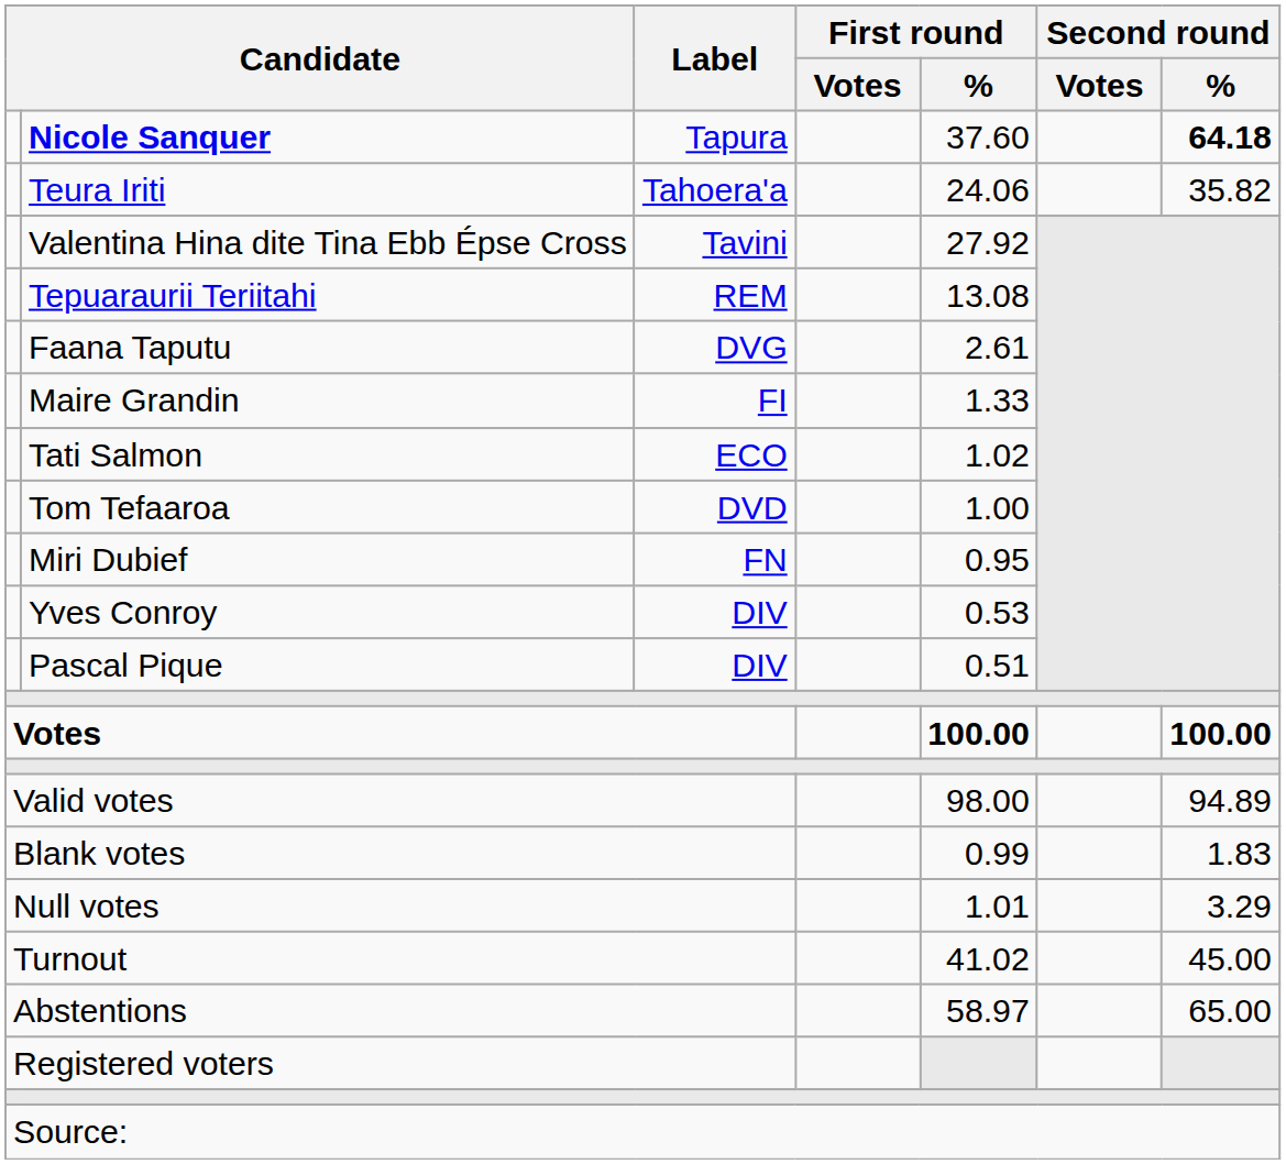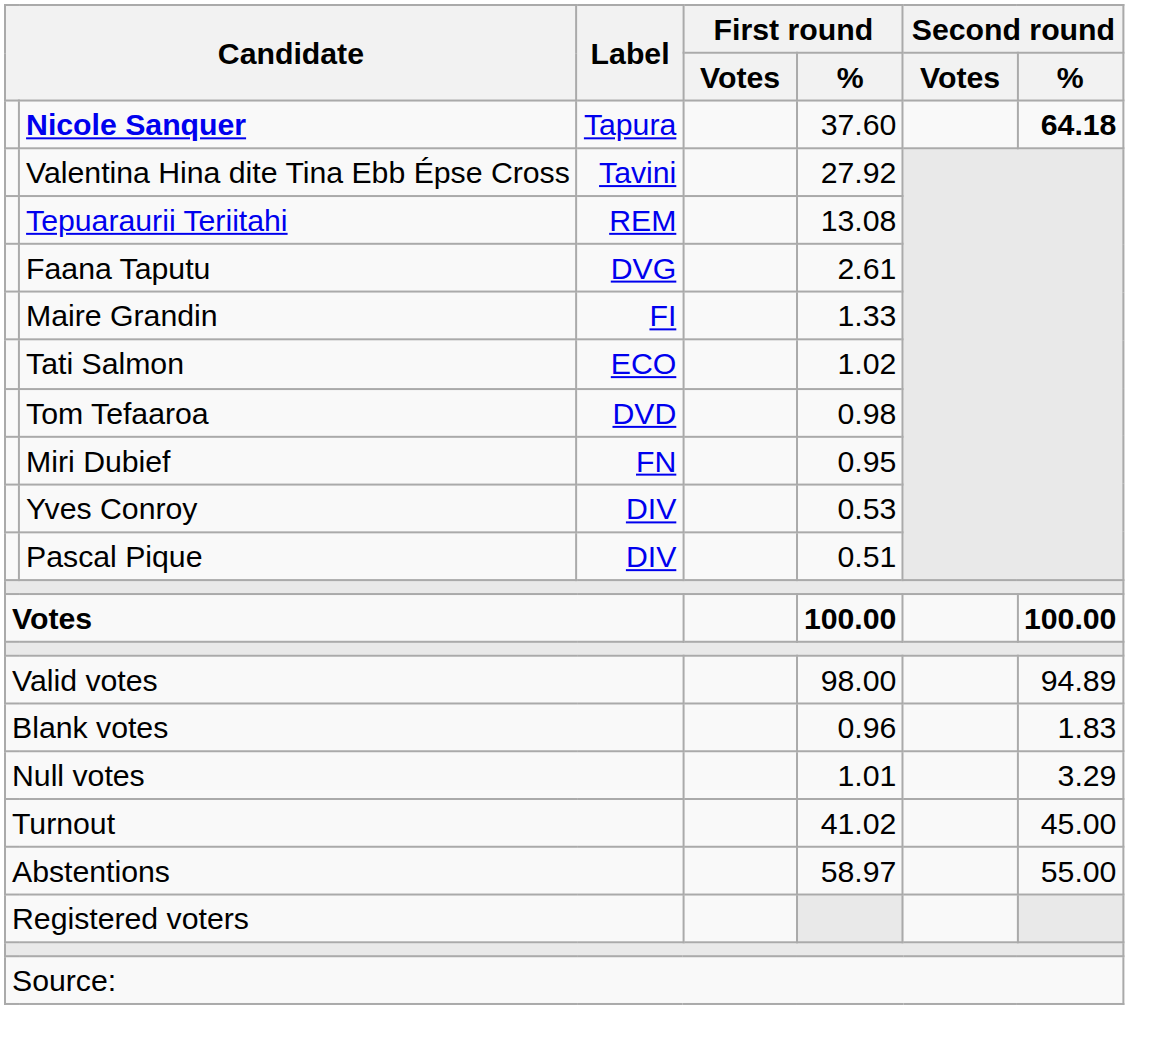- row: Teura Iriti | Tahoera'a | 24.06 | 35.82
Tom Tefaaroa | First round / %: 1.00 -> 0.98
Blank votes | First round / %: 0.99 -> 0.96
Abstentions | Second round / %: 65.00 -> 55.00
